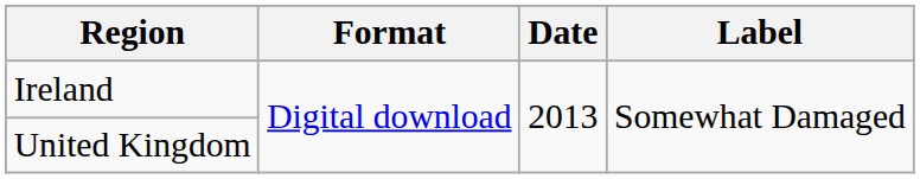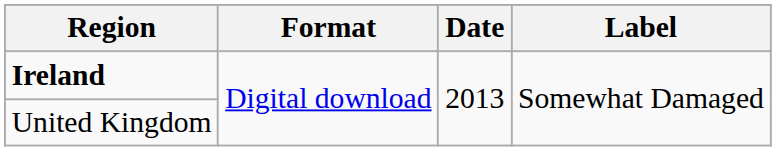Ireland | Region: normal -> bold
